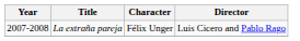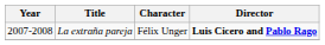La extraña pareja | Director: normal -> bold
